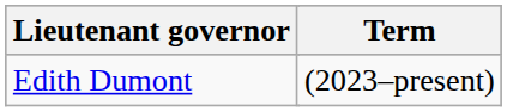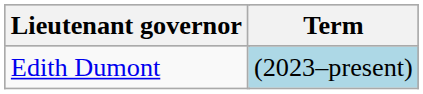Edith Dumont | Term: no background -> lightblue background
